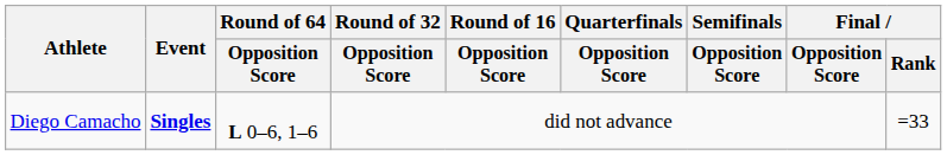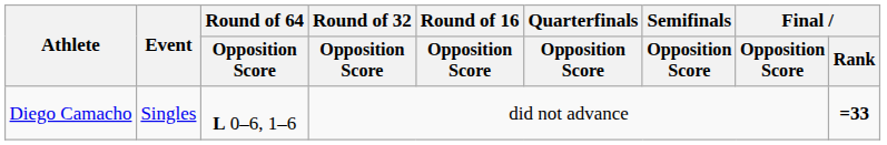Diego Camacho | Event: bold -> normal
Diego Camacho | Final / Rank: normal -> bold
